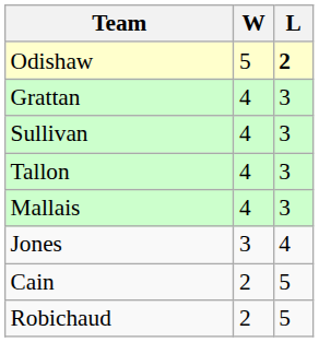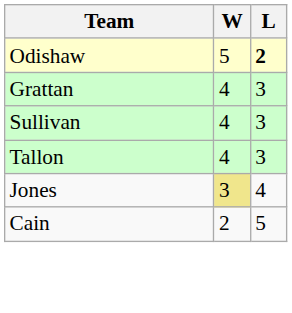- row: Mallais | 4 | 3
Jones | W: no background -> khaki background
- row: Robichaud | 2 | 5
